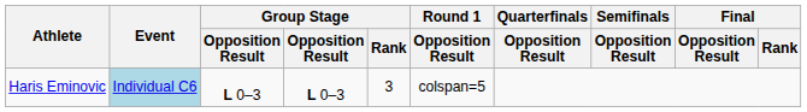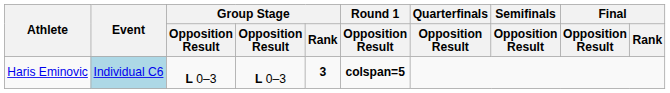Haris Eminovic | Group Stage / Rank: normal -> bold
Haris Eminovic | Round 1 / Opposition Result: normal -> bold
